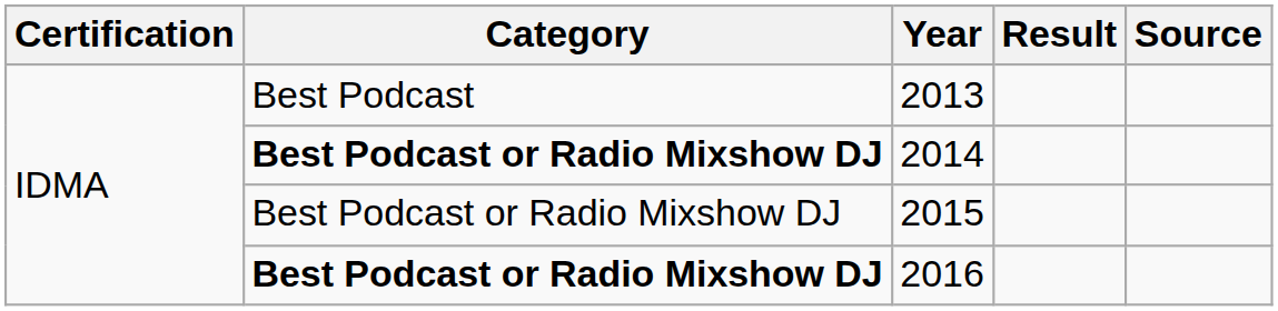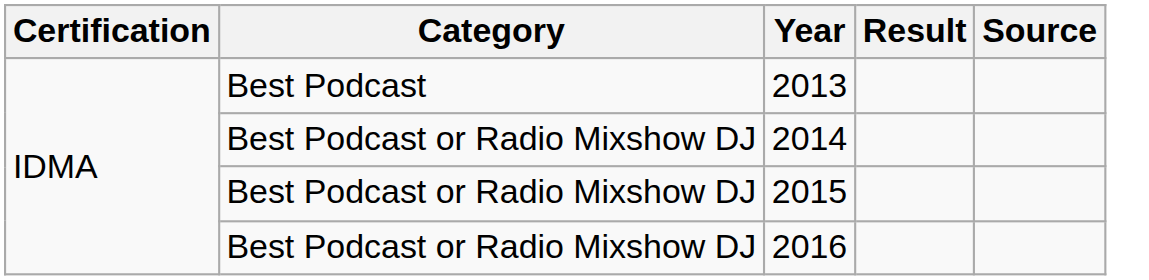2014 | Category: bold -> normal
2016 | Category: bold -> normal
